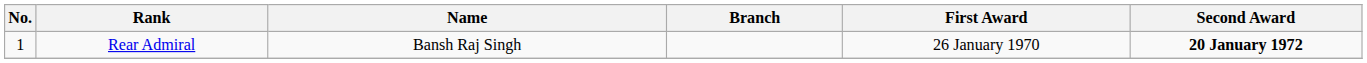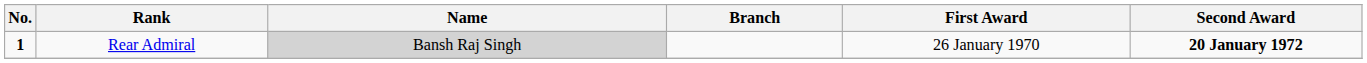Rear Admiral | No.: normal -> bold
Rear Admiral | Name: no background -> lightgrey background
